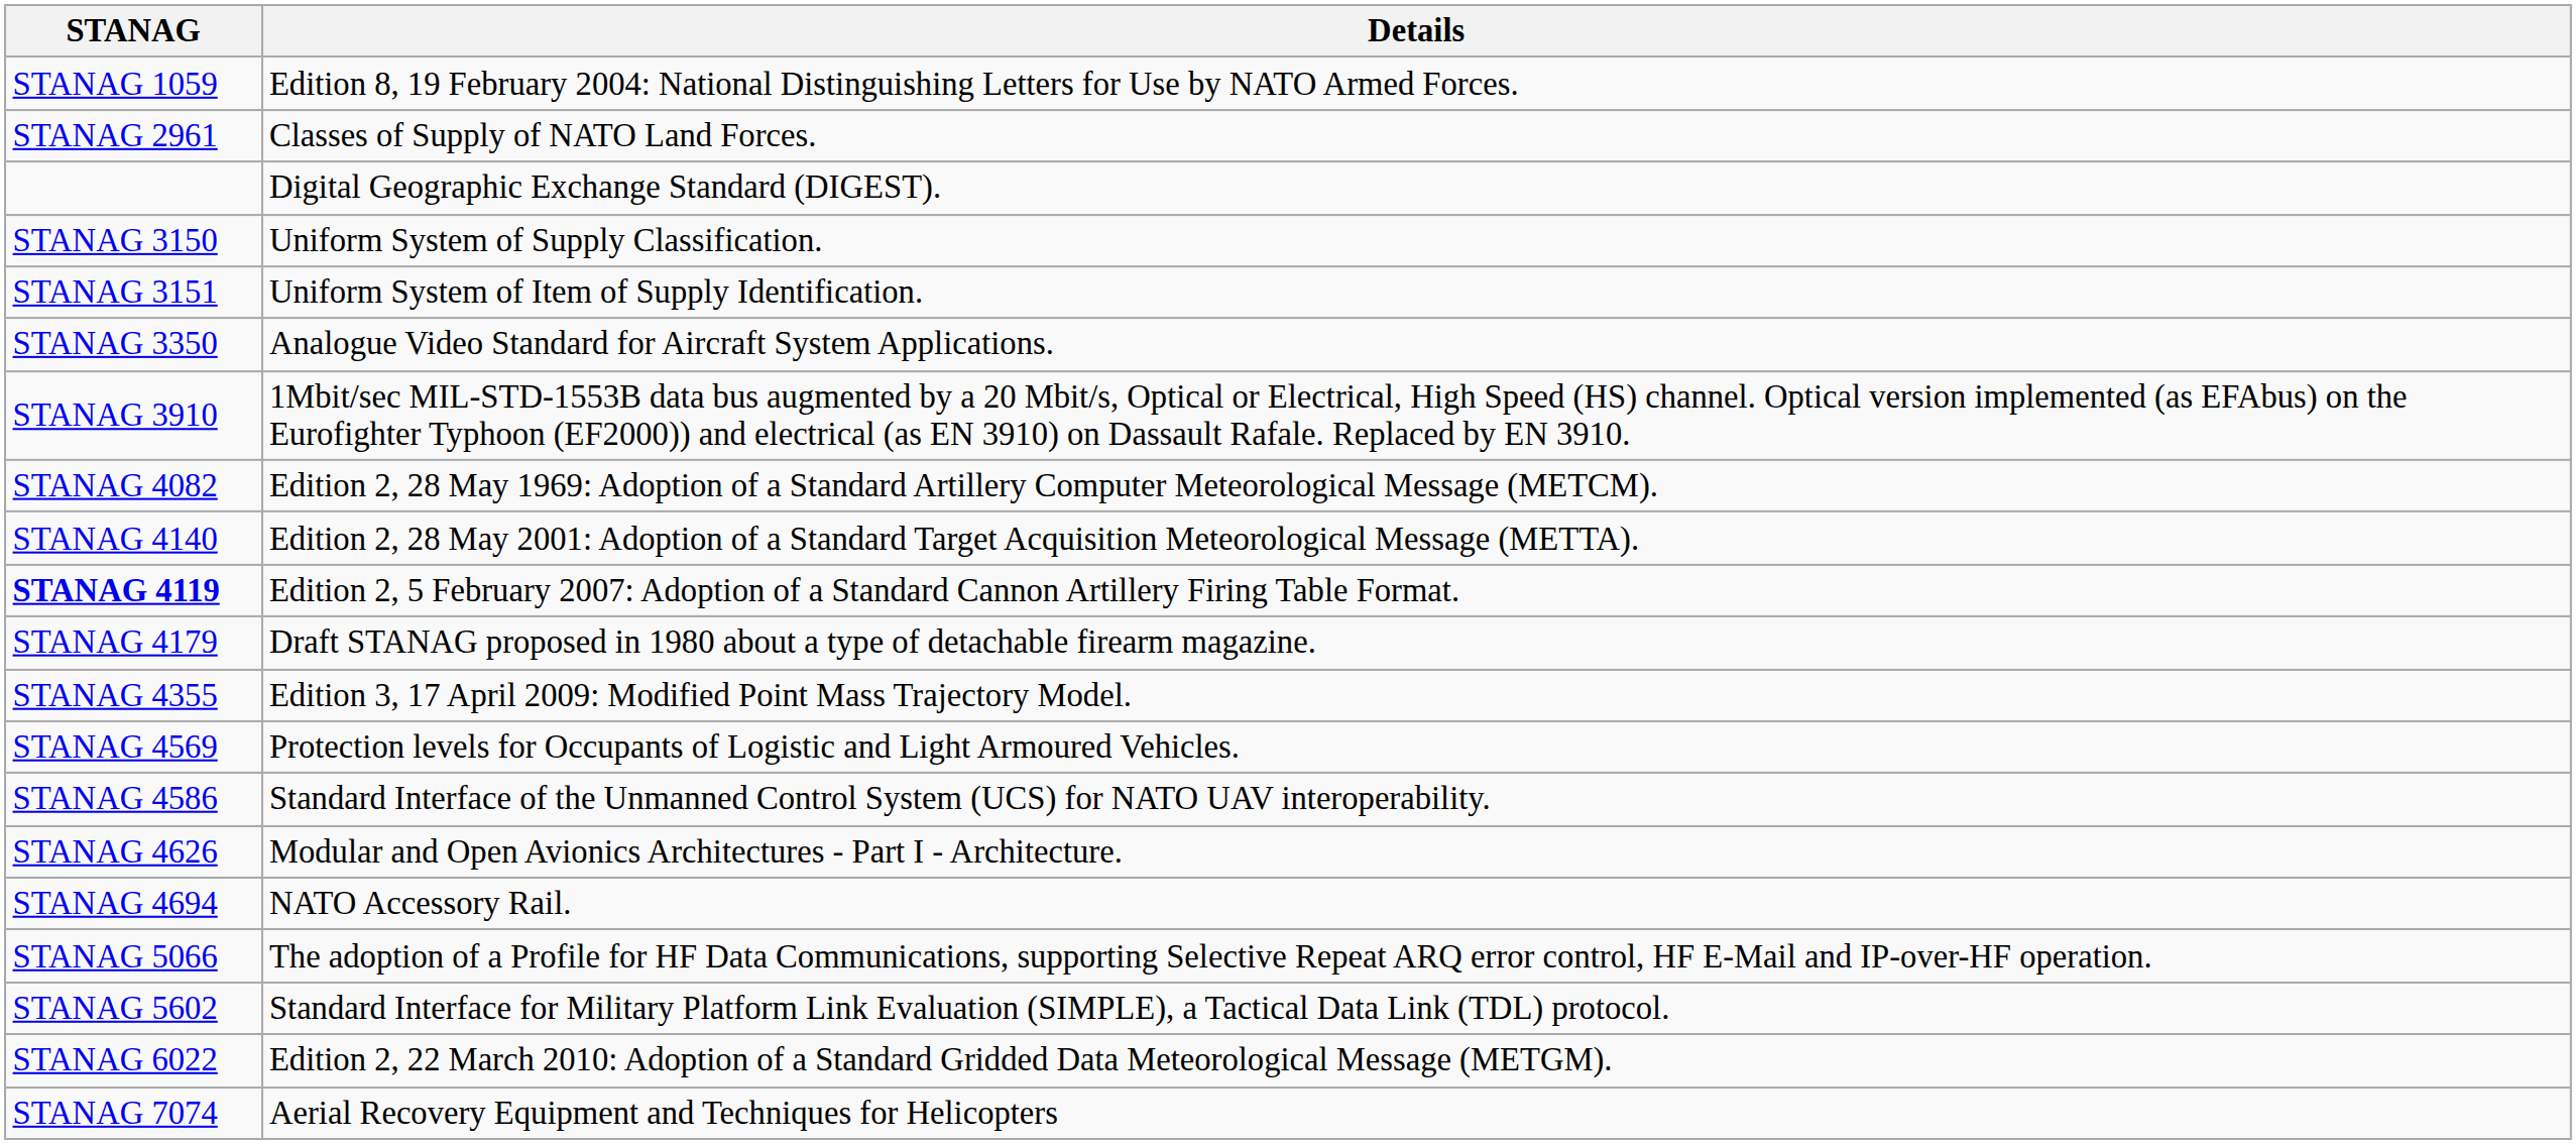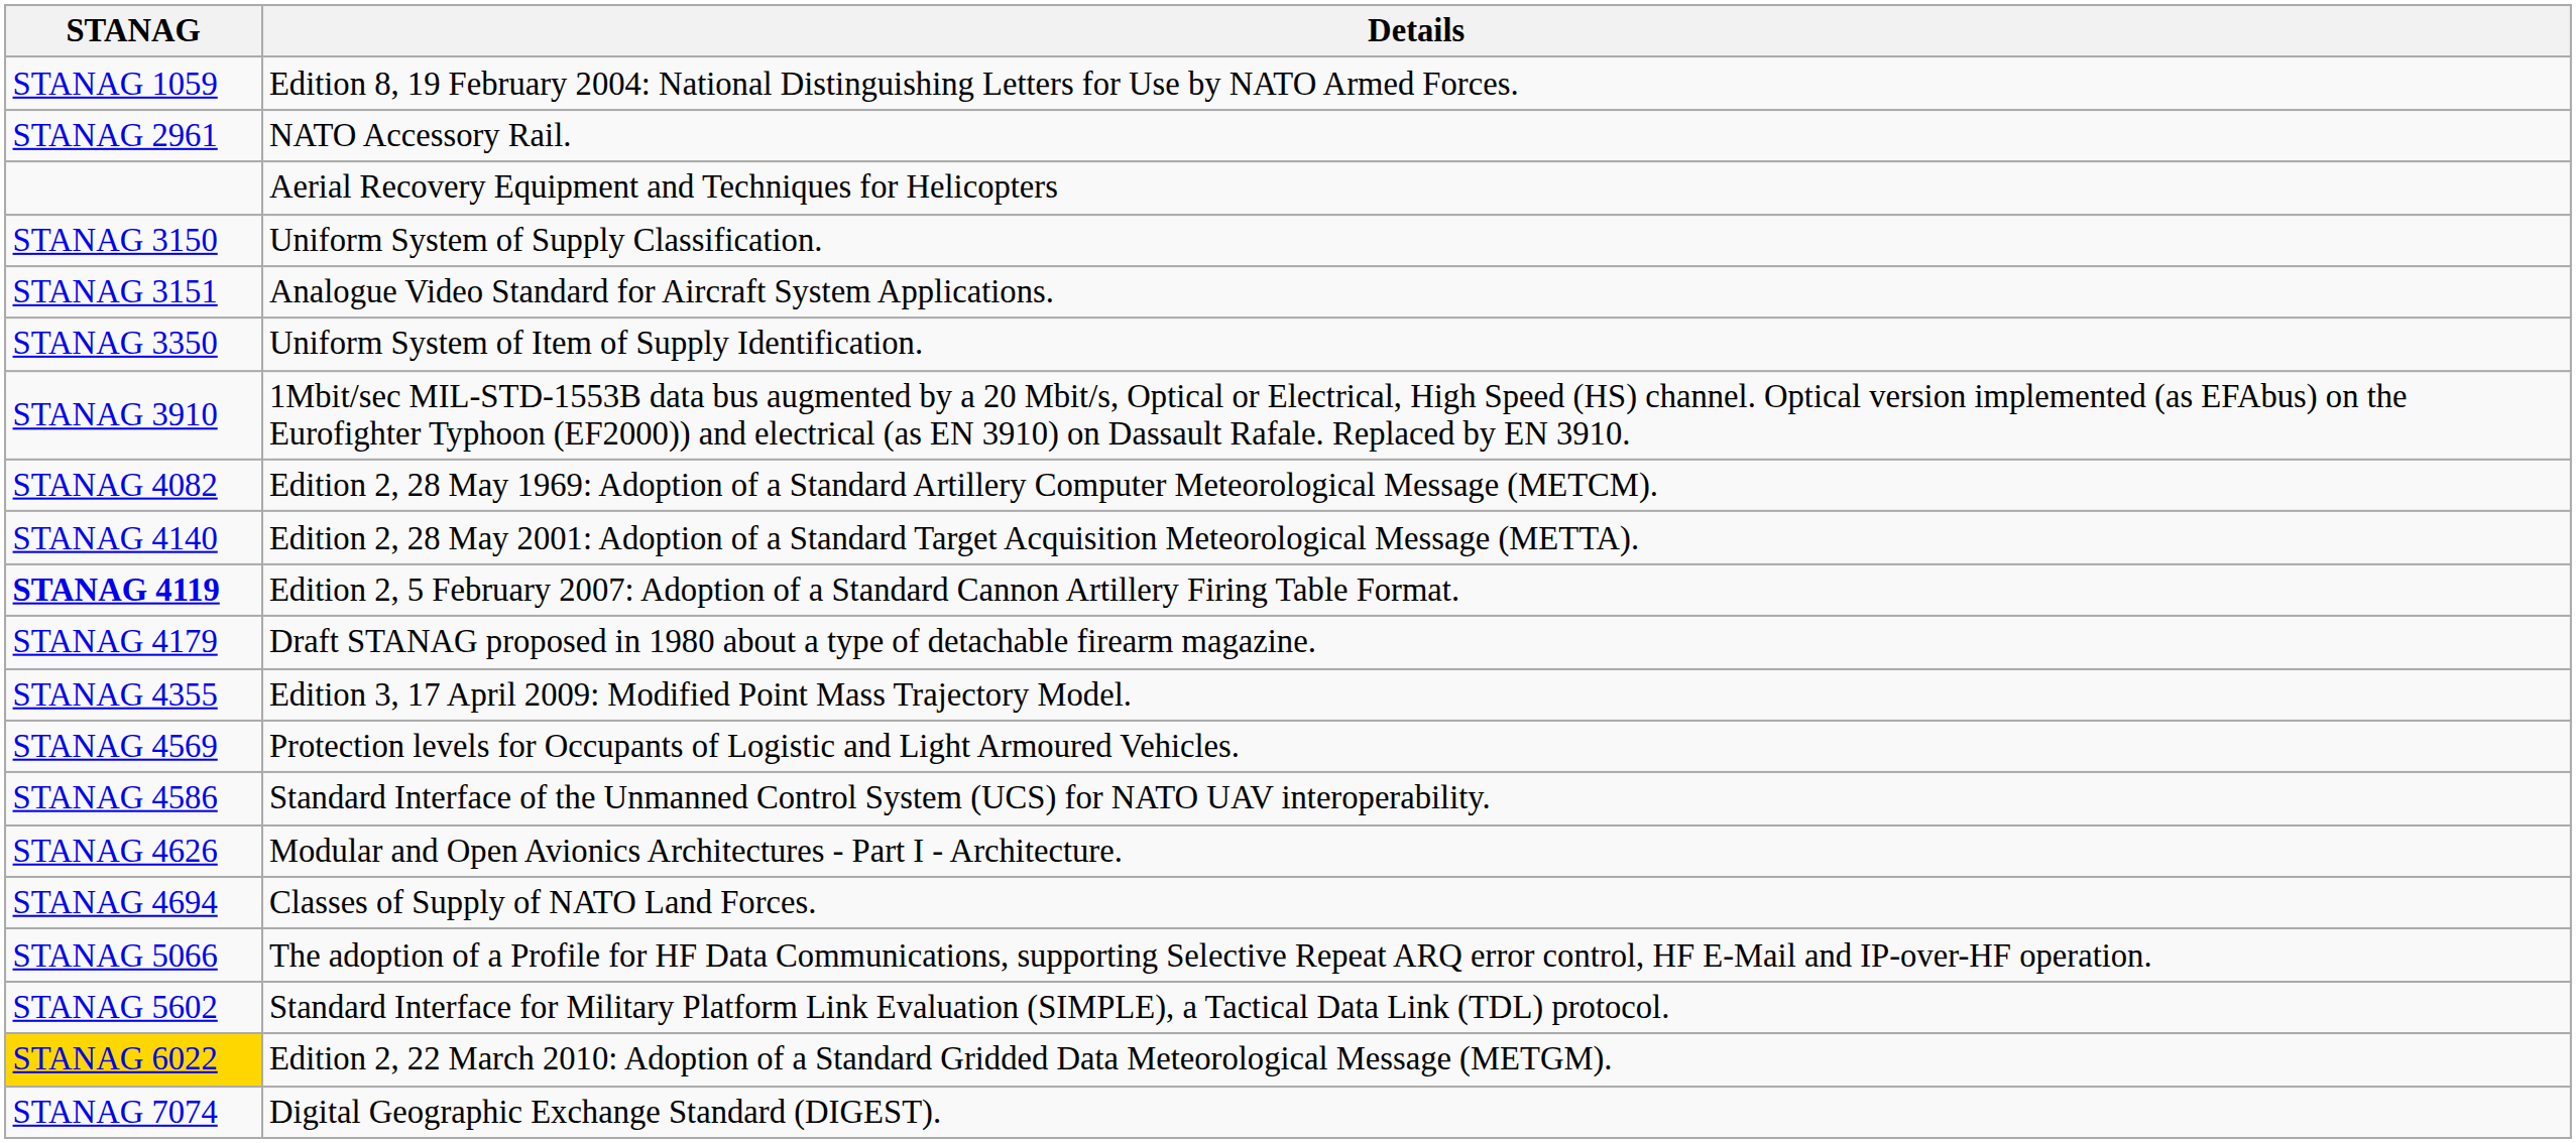row 3 | Details: Classes of Supply of NATO Land Forces. -> NATO Accessory Rail.
row 4 | Details: Digital Geographic Exchange Standard (DIGEST). -> Aerial Recovery Equipment and Techniques for Helicopters
row 6 | Details: Uniform System of Item of Supply Identification. -> Analogue Video Standard for Aircraft System Applications.
row 7 | Details: Analogue Video Standard for Aircraft System Applications. -> Uniform System of Item of Supply Identification.
row 17 | Details: NATO Accessory Rail. -> Classes of Supply of NATO Land Forces.
row 20 | STANAG: no background -> gold background
row 21 | Details: Aerial Recovery Equipment and Techniques for Helicopters -> Digital Geographic Exchange Standard (DIGEST).
